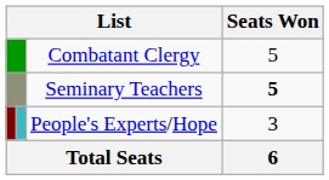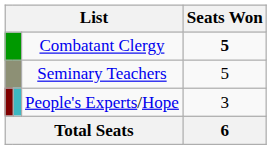Combatant Clergy | Seats Won: normal -> bold
Seminary Teachers | Seats Won: bold -> normal
